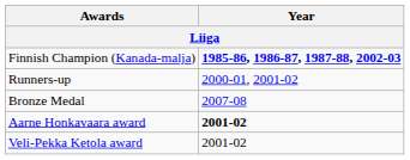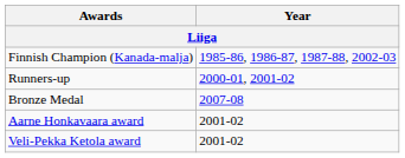Finnish Champion (Kanada-malja) | column 2: bold -> normal
Aarne Honkavaara award | column 2: bold -> normal
